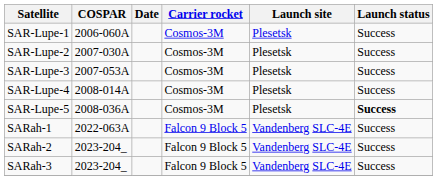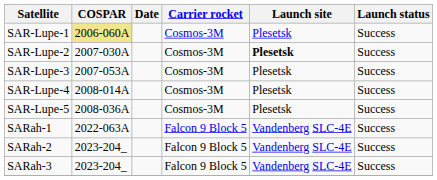SAR-Lupe-1 | COSPAR: no background -> khaki background
SAR-Lupe-2 | Launch site: normal -> bold
SAR-Lupe-5 | Launch status: bold -> normal
